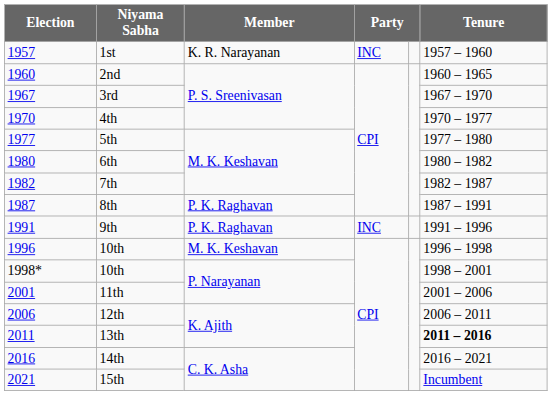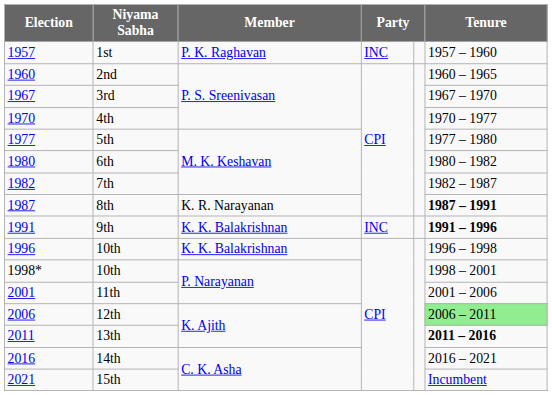1st | Member: K. R. Narayanan -> P. K. Raghavan
8th | Member: P. K. Raghavan -> K. R. Narayanan
8th | Tenure: normal -> bold
9th | Member: P. K. Raghavan -> K. K. Balakrishnan
9th | Tenure: normal -> bold
1996 / 10th | Member: M. K. Keshavan -> K. K. Balakrishnan
12th | Tenure: no background -> lightgreen background
